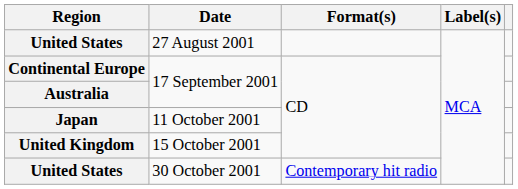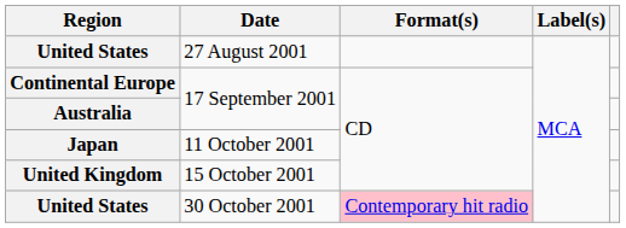United States / 30 October 2001 | Format(s): no background -> pink background
